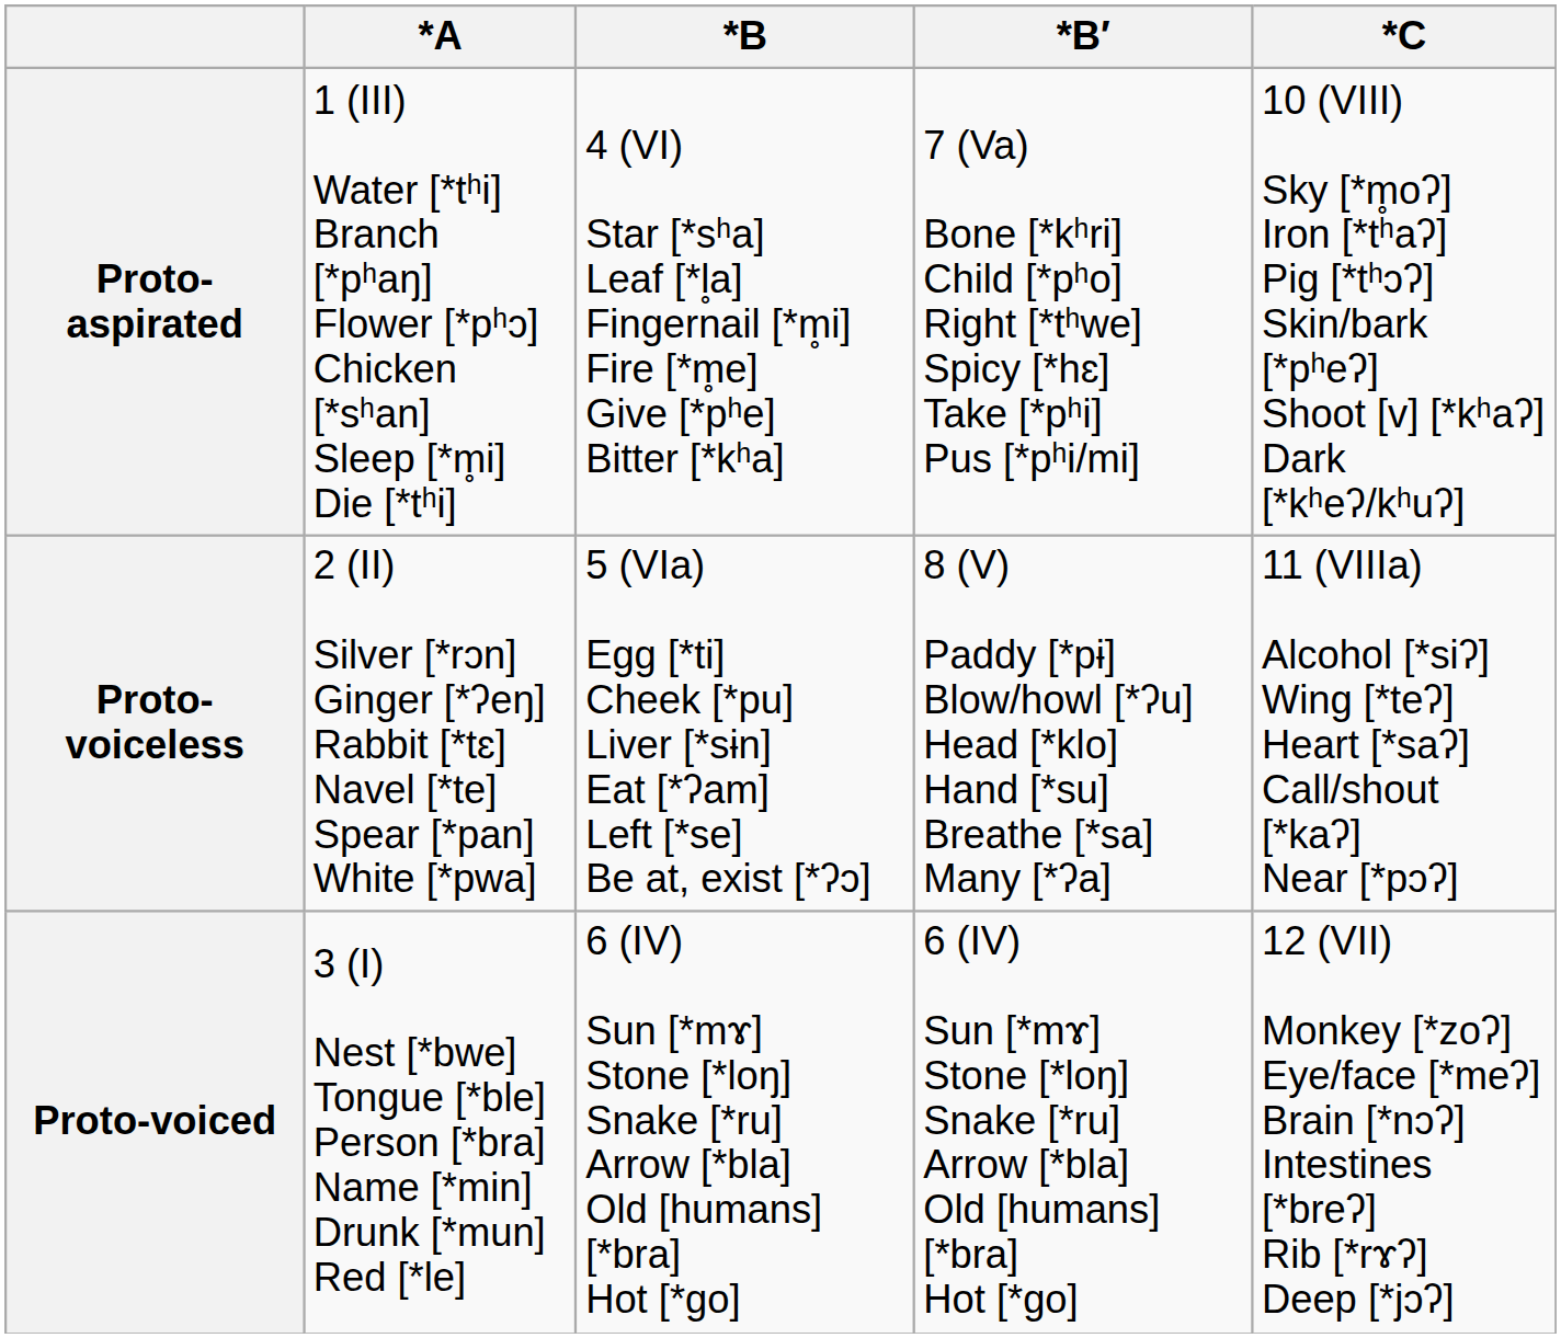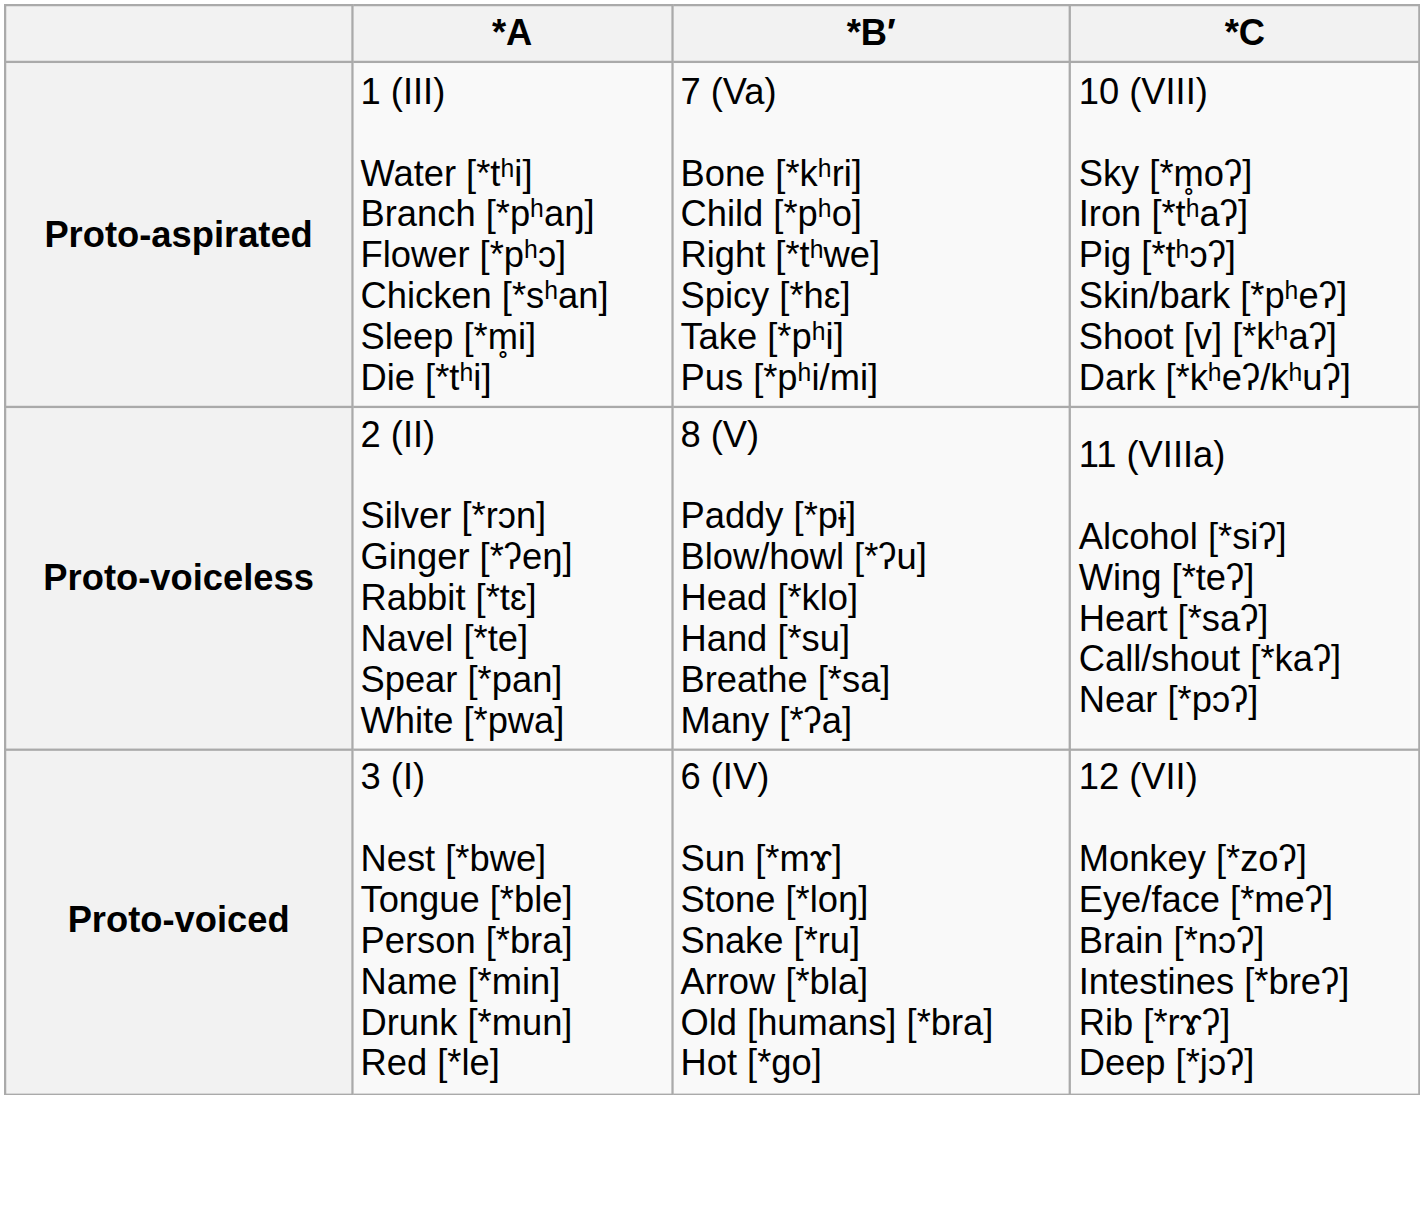- column: *B | 4 (VI) Star [*sʰa] Leaf [*l̥a] Fingernail [*m̥i] Fire [*m̥e] Give [*pʰe] Bitter [*kʰa] | 5 (VIa) Egg [*ti] Cheek [*pu] Liver [*sɨn] Eat [*ʔam] Left [*se] Be at, exist [*ʔɔ] | 6 (IV) Sun [*mɤ] Stone [*loŋ] Snake [*ru] Arrow [*bla] Old [humans] [*bra] Hot [*go]
